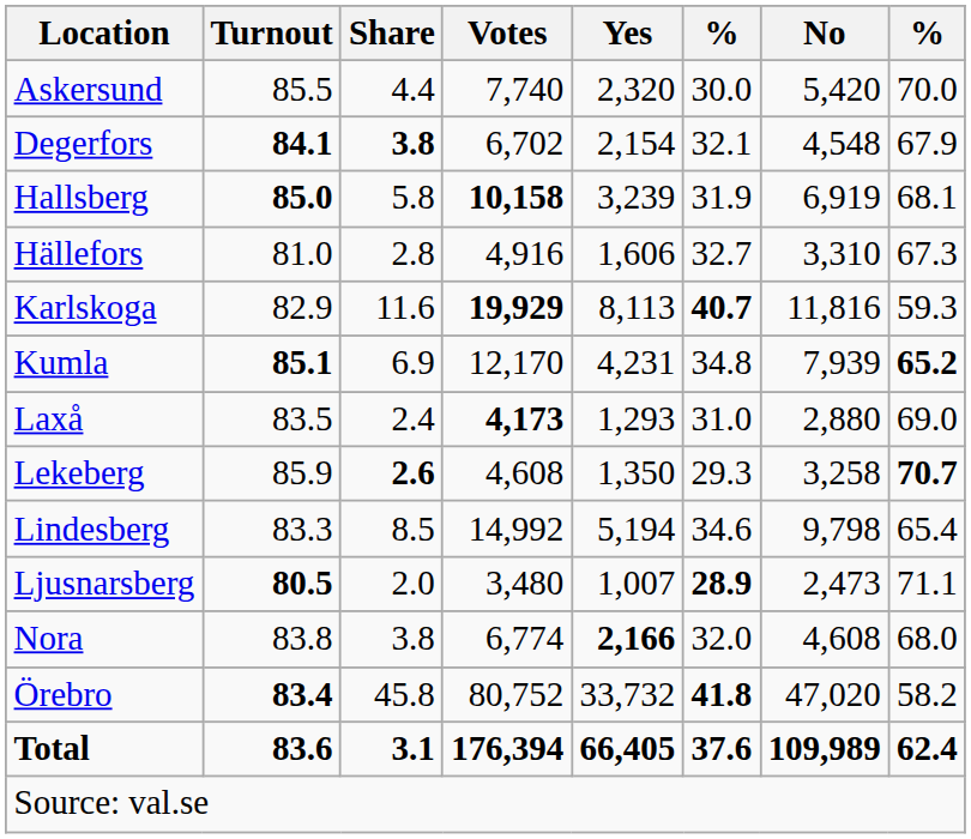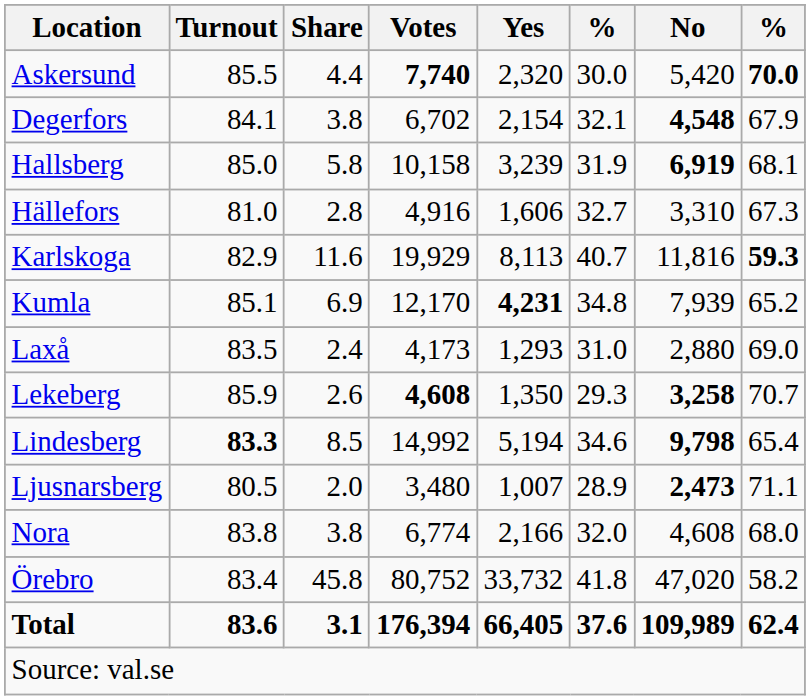Askersund | Votes: normal -> bold
Askersund | column 8: normal -> bold
Degerfors | Turnout: bold -> normal
Degerfors | Share: bold -> normal
Degerfors | No: normal -> bold
Hallsberg | Turnout: bold -> normal
Hallsberg | Votes: bold -> normal
Hallsberg | No: normal -> bold
Karlskoga | Votes: bold -> normal
Karlskoga | column 6: bold -> normal
Karlskoga | column 8: normal -> bold
Kumla | Turnout: bold -> normal
Kumla | Yes: normal -> bold
Kumla | column 8: bold -> normal
Laxå | Votes: bold -> normal
Lekeberg | Share: bold -> normal
Lekeberg | Votes: normal -> bold
Lekeberg | No: normal -> bold
Lekeberg | column 8: bold -> normal
Lindesberg | Turnout: normal -> bold
Lindesberg | No: normal -> bold
Ljusnarsberg | Turnout: bold -> normal
Ljusnarsberg | column 6: bold -> normal
Ljusnarsberg | No: normal -> bold
Nora | Yes: bold -> normal
Örebro | Turnout: bold -> normal
Örebro | column 6: bold -> normal
